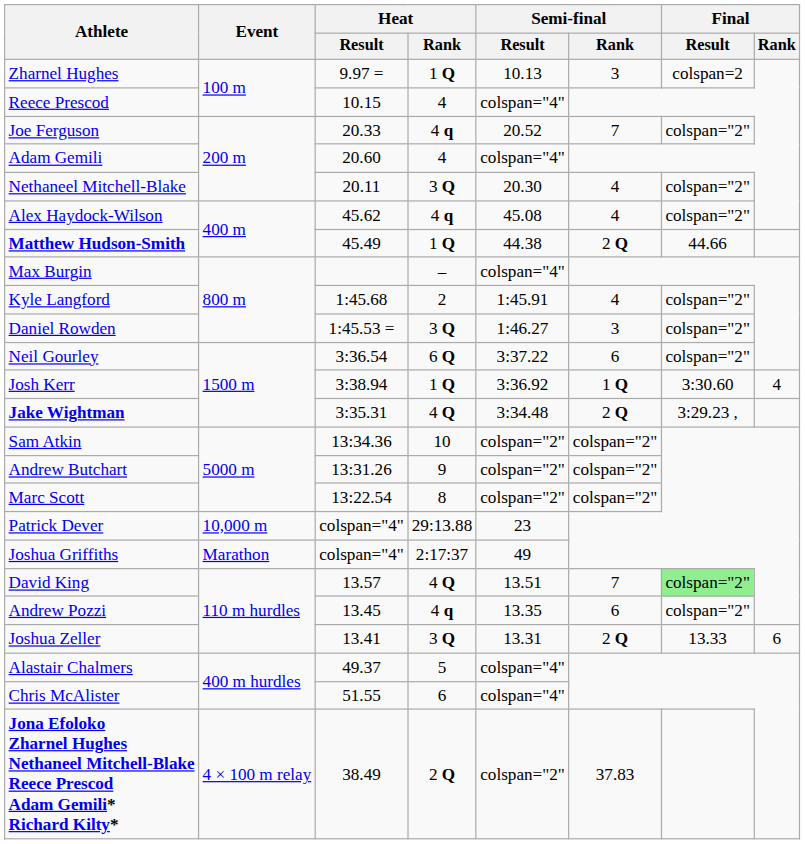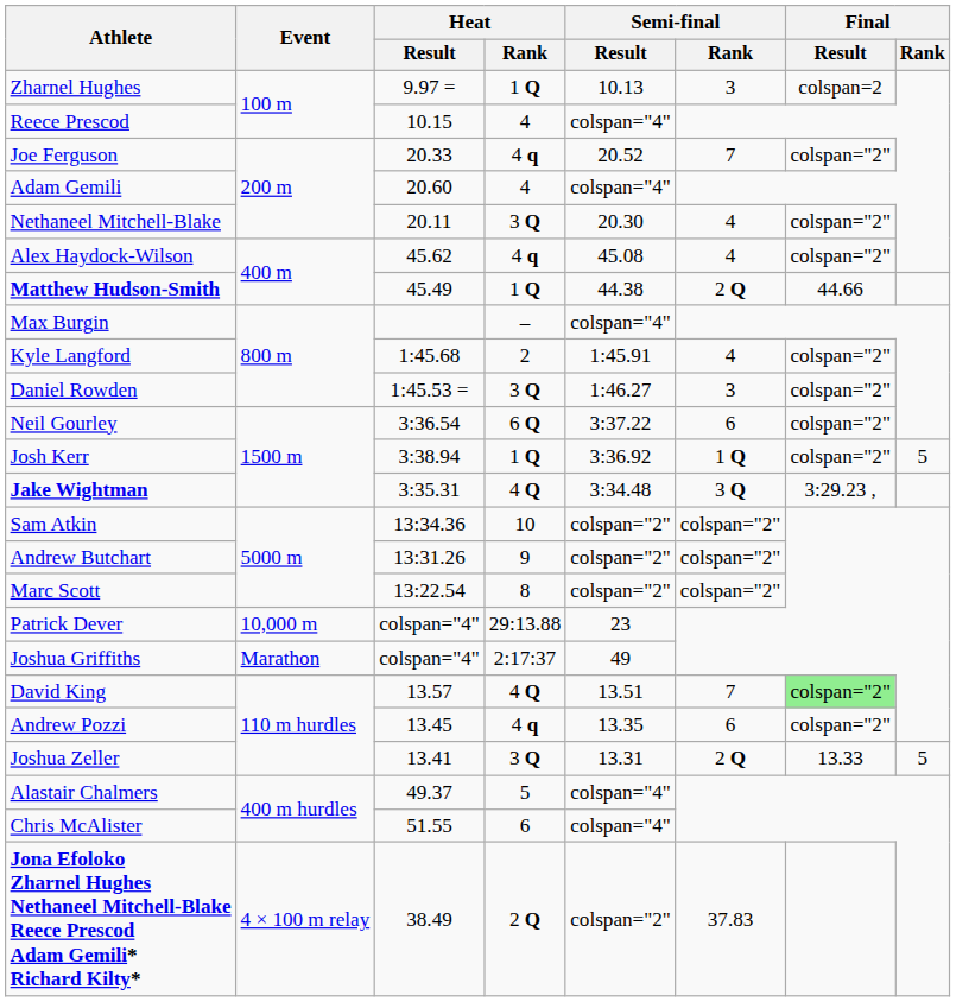Josh Kerr | Final / Result: 3:30.60 -> colspan="2"
Josh Kerr | Final / Rank: 4 -> 5
Jake Wightman | Semi-final / Rank: 2 Q -> 3 Q
Joshua Zeller | Final / Rank: 6 -> 5
